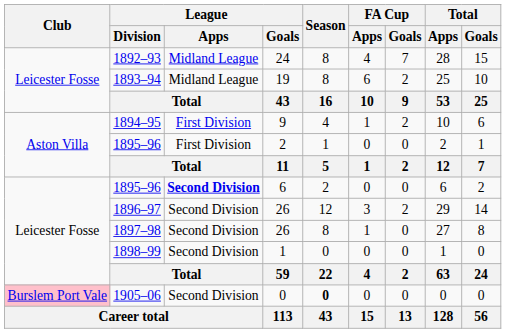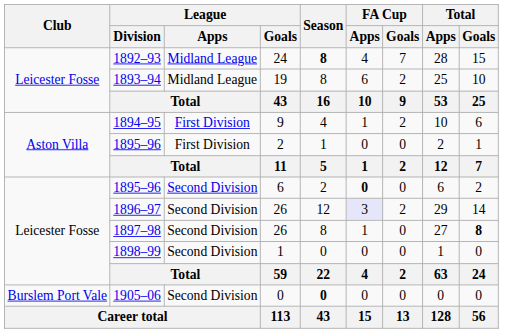1892–93 | Season: normal -> bold
1895–96 / 6 | League / Apps: bold -> normal
1895–96 / 6 | FA Cup / Apps: normal -> bold
1896–97 | FA Cup / Apps: no background -> lavender background
1897–98 | Total / Goals: normal -> bold
1905–06 | Club: pink background -> no background
